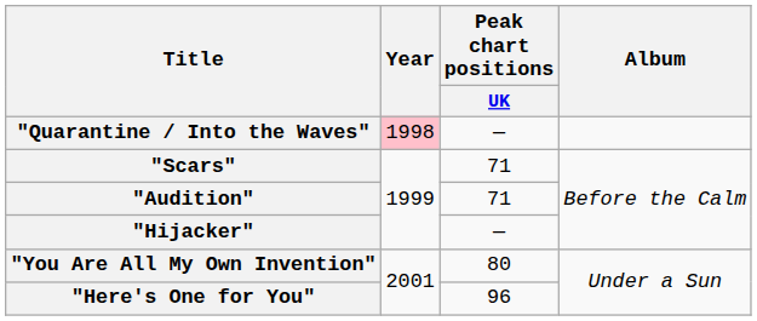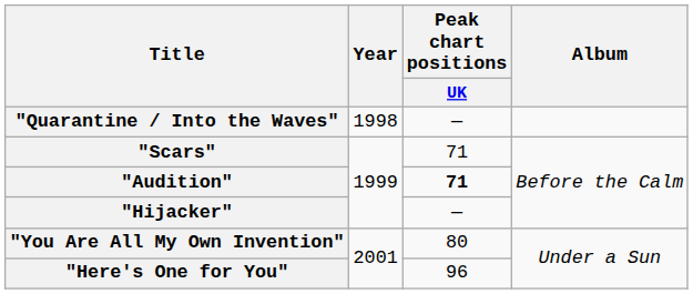"Quarantine / Into the Waves" | Year: pink background -> no background
"Audition" | Peak chart positions / UK: normal -> bold
